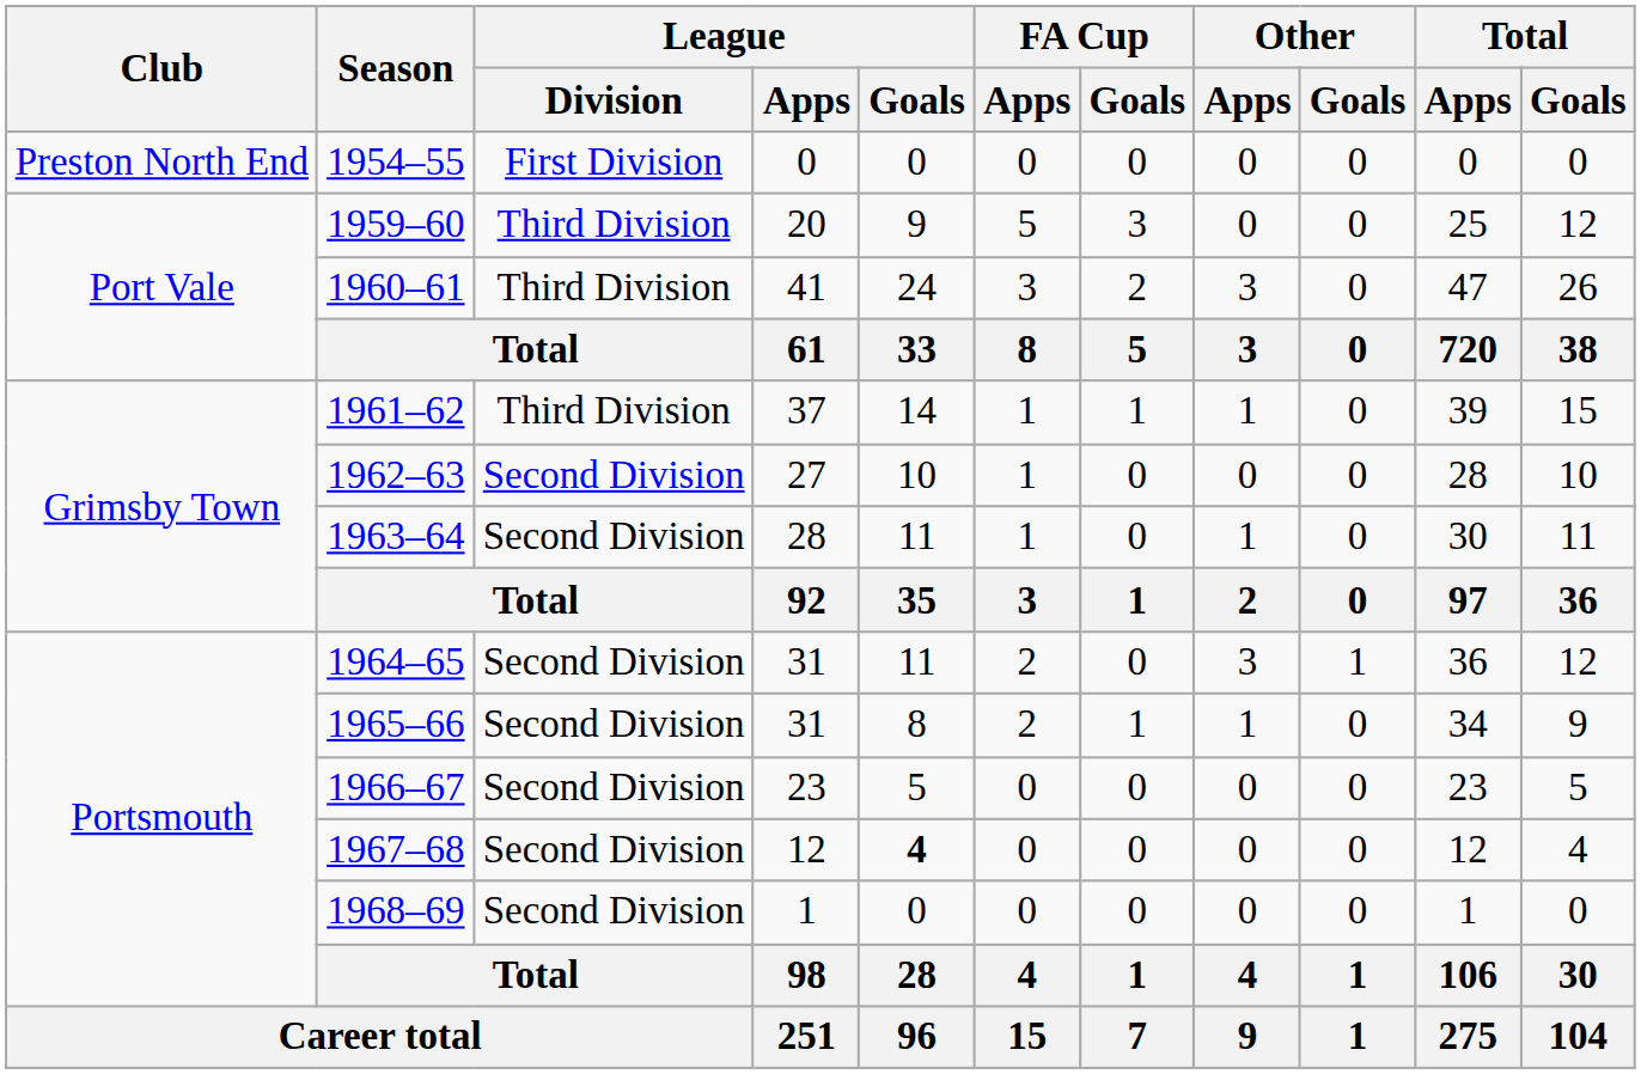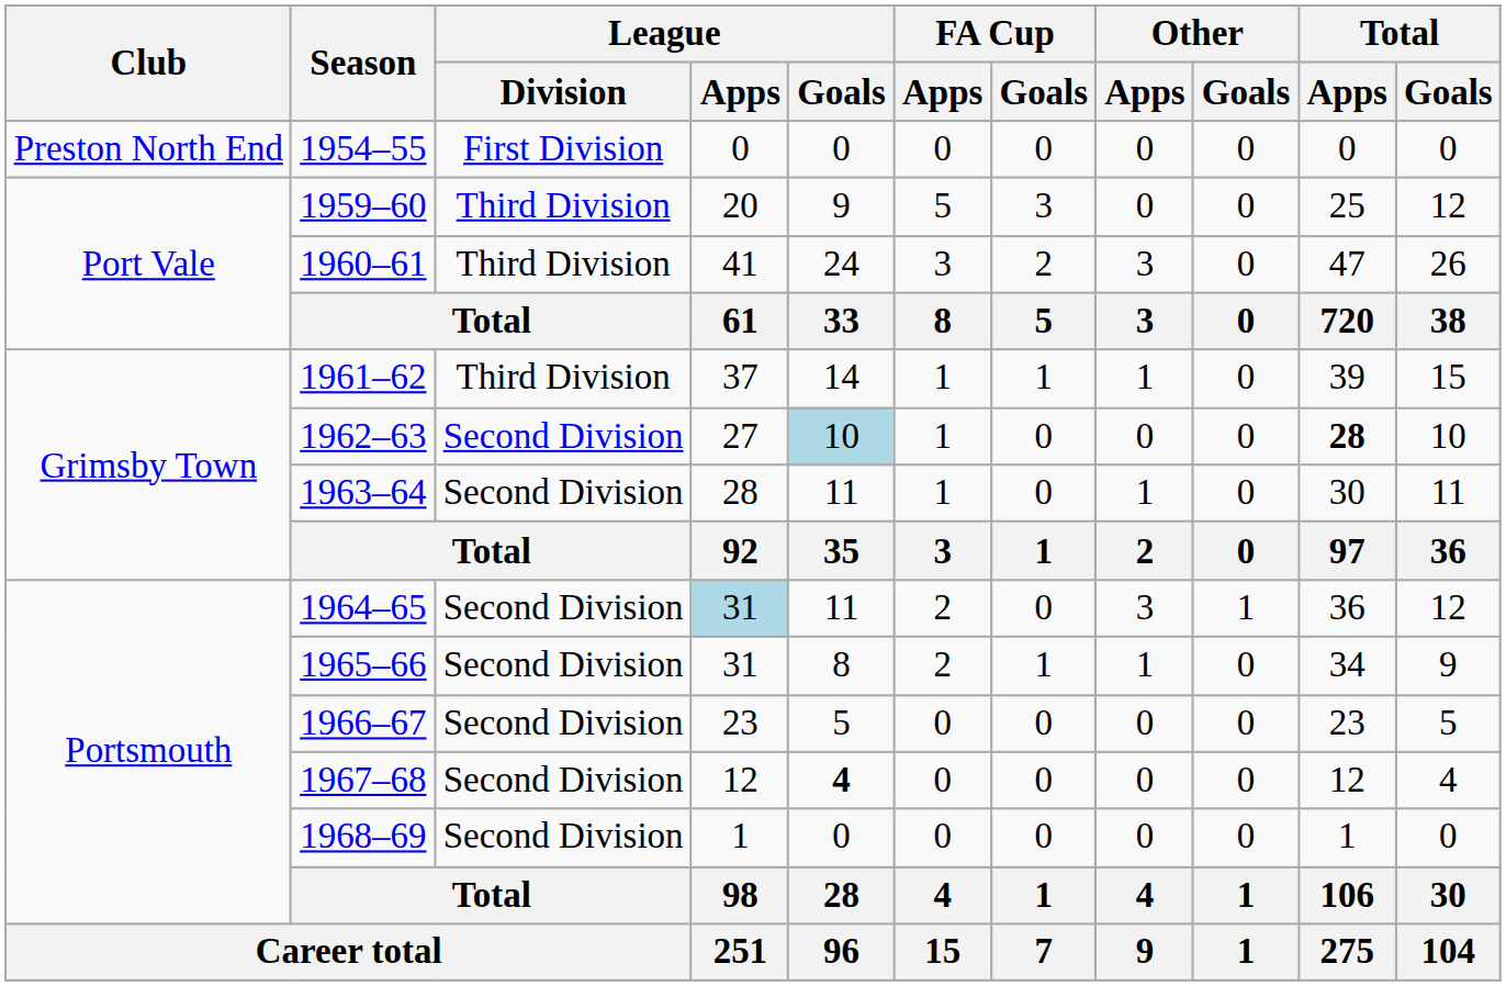1962–63 | League / Goals: no background -> lightblue background
1962–63 | Total / Apps: normal -> bold
1964–65 | League / Apps: no background -> lightblue background
